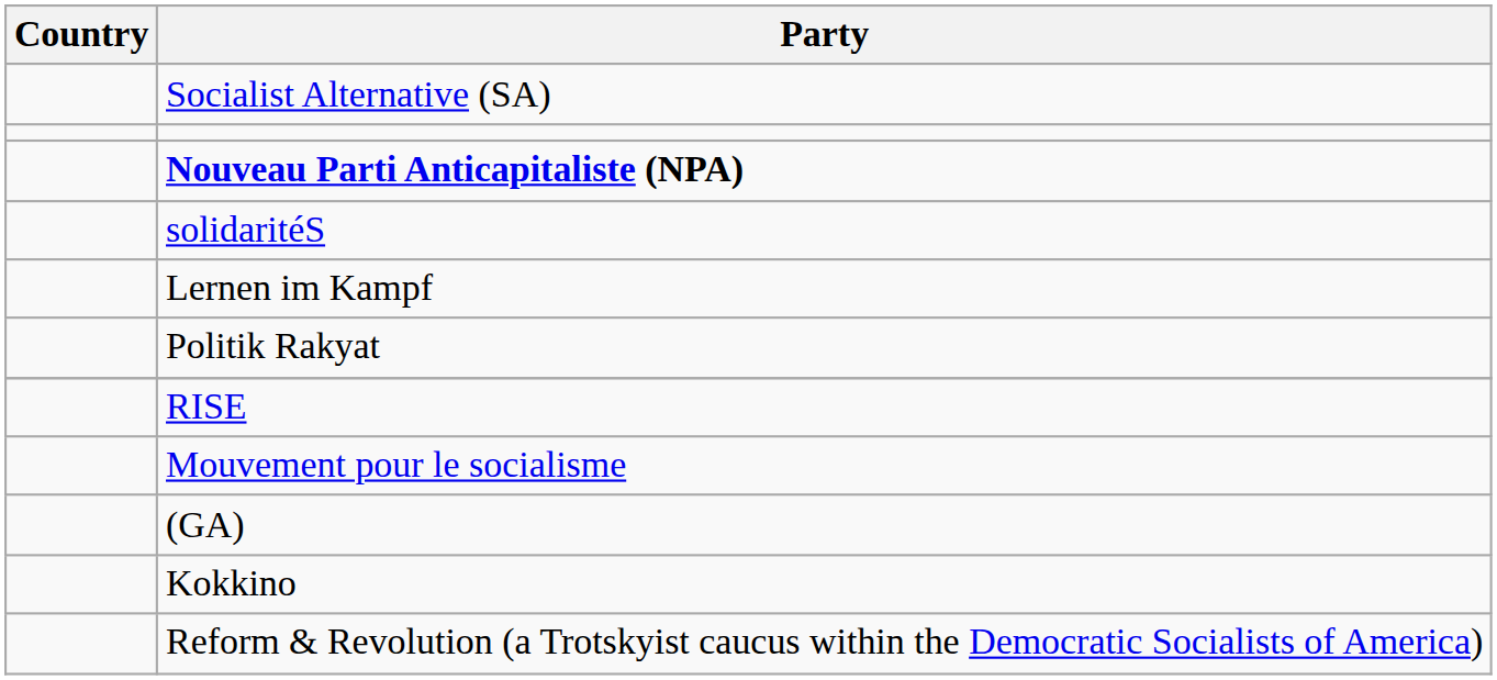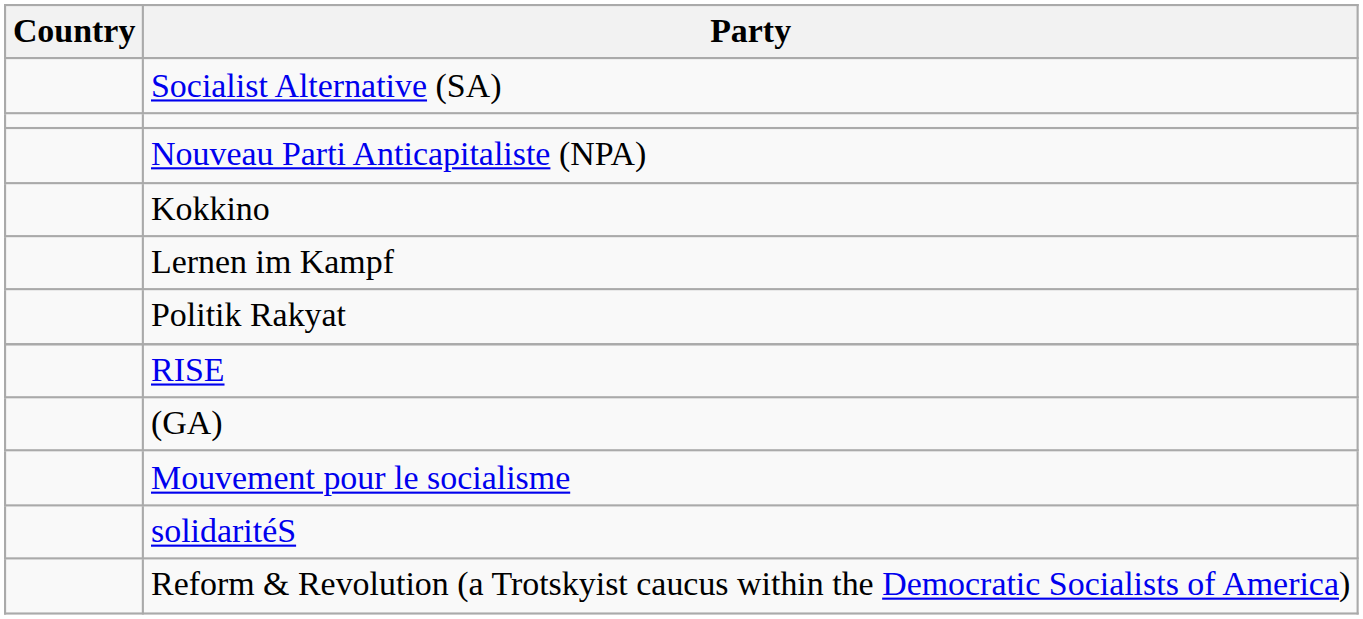row 4 | Party: bold -> normal
row 5 | Party: solidaritéS -> Kokkino
row 9 | Party: Mouvement pour le socialisme -> (GA)
row 10 | Party: (GA) -> Mouvement pour le socialisme
row 11 | Party: Kokkino -> solidaritéS
